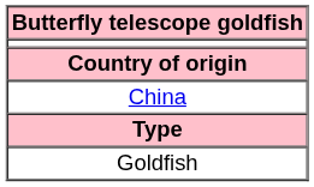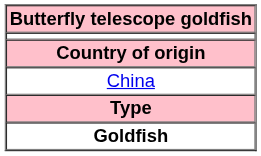row 6 | column 1: normal -> bold
